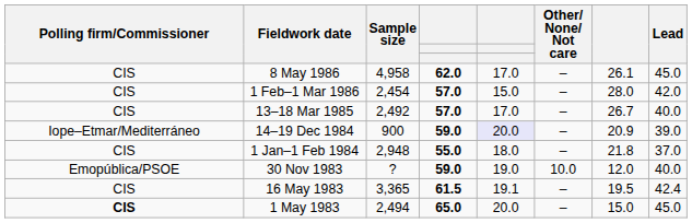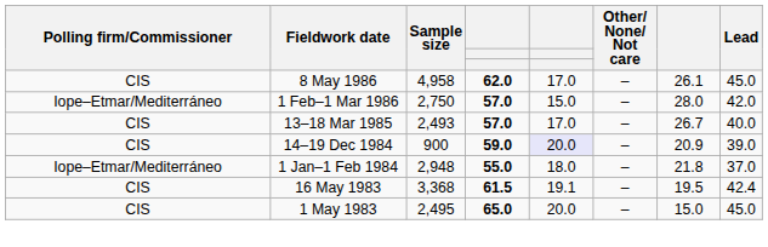1 Feb–1 Mar 1986 | Polling firm/Commissioner: CIS -> Iope–Etmar/Mediterráneo
1 Feb–1 Mar 1986 | Sample size: 2,454 -> 2,750
13–18 Mar 1985 | Sample size: 2,492 -> 2,493
14–19 Dec 1984 | Polling firm/Commissioner: Iope–Etmar/Mediterráneo -> CIS
1 Jan–1 Feb 1984 | Polling firm/Commissioner: CIS -> Iope–Etmar/Mediterráneo
- row: Emopública/PSOE | 30 Nov 1983 | ? | 59.0 | 19.0 | 10.0 | 12.0 | 40.0
16 May 1983 | Sample size: 3,365 -> 3,368
1 May 1983 | Polling firm/Commissioner: bold -> normal
1 May 1983 | Sample size: 2,494 -> 2,495
